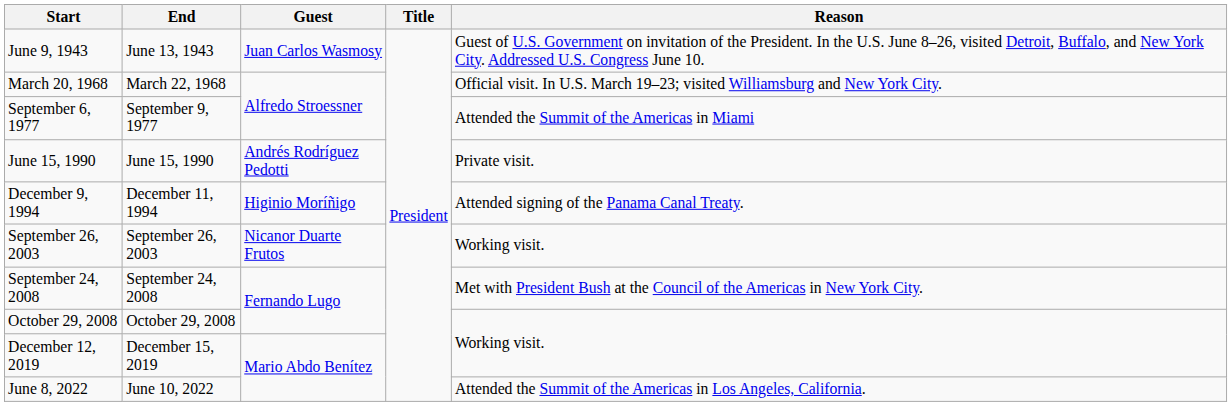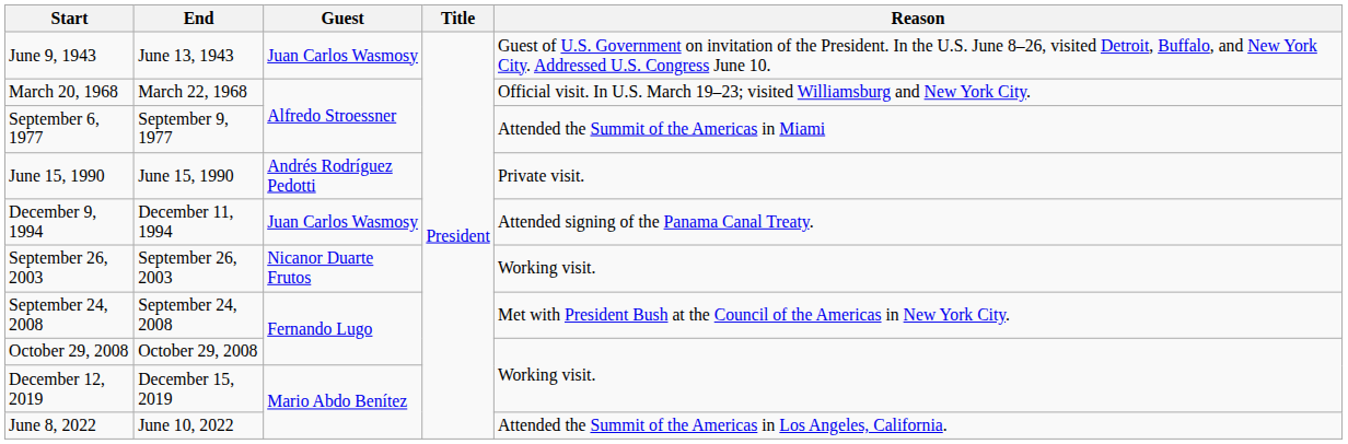December 9, 1994 | Guest: Higinio Moríñigo -> Juan Carlos Wasmosy
